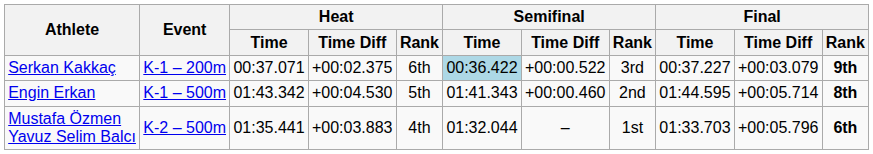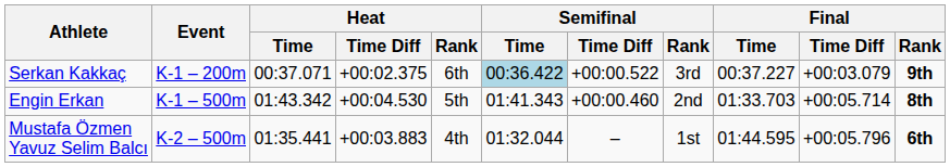Engin Erkan | Final / Time: 01:44.595 -> 01:33.703
Mustafa Özmen Yavuz Selim Balcı | Final / Time: 01:33.703 -> 01:44.595
